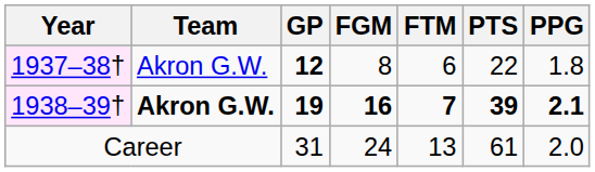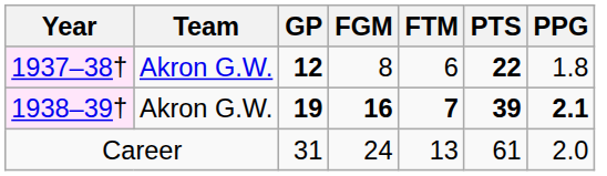1937–38† | PTS: normal -> bold
1938–39† | Team: bold -> normal
